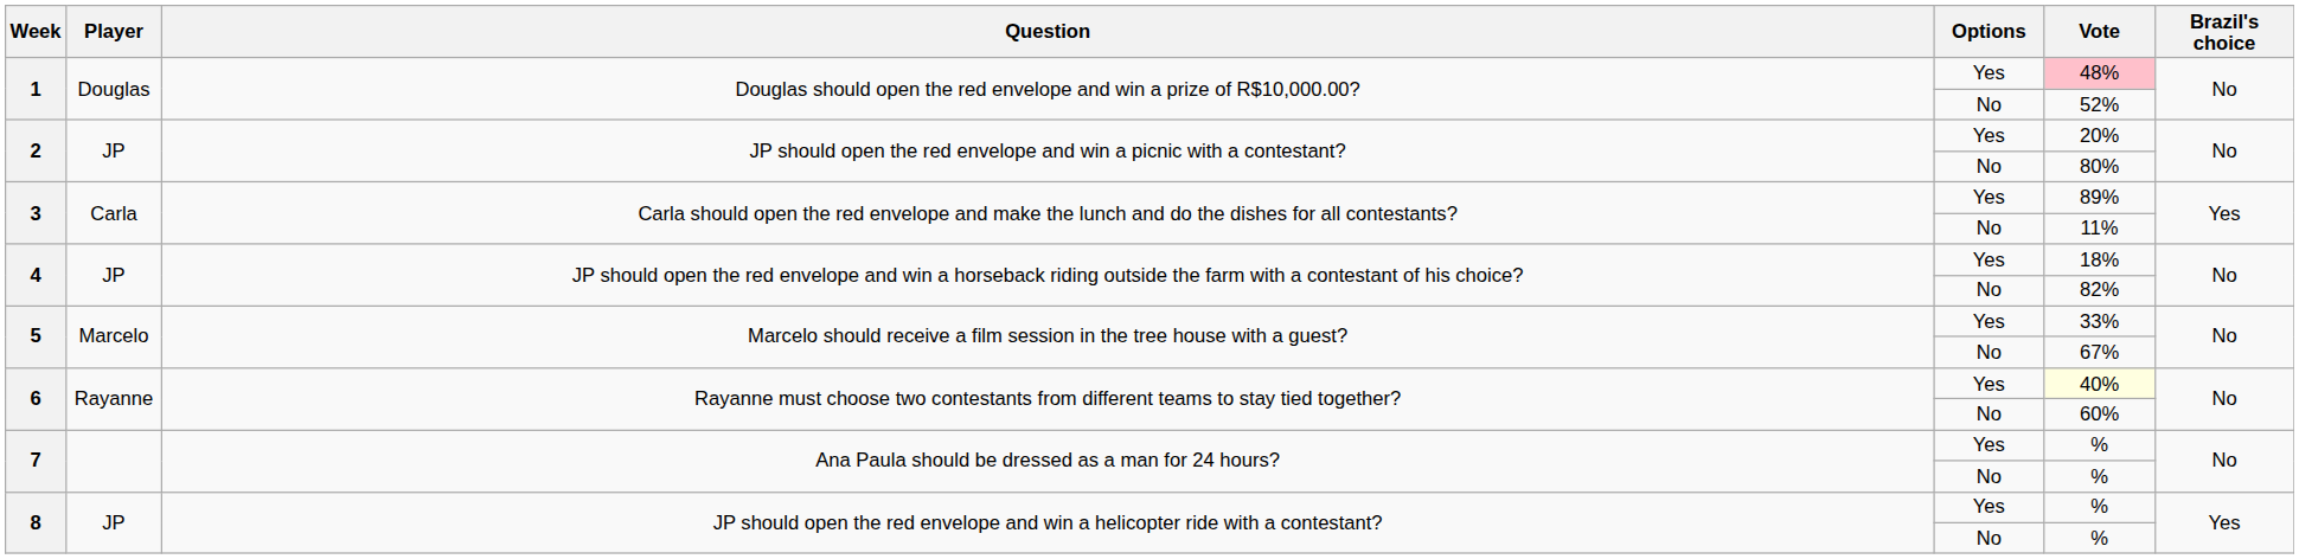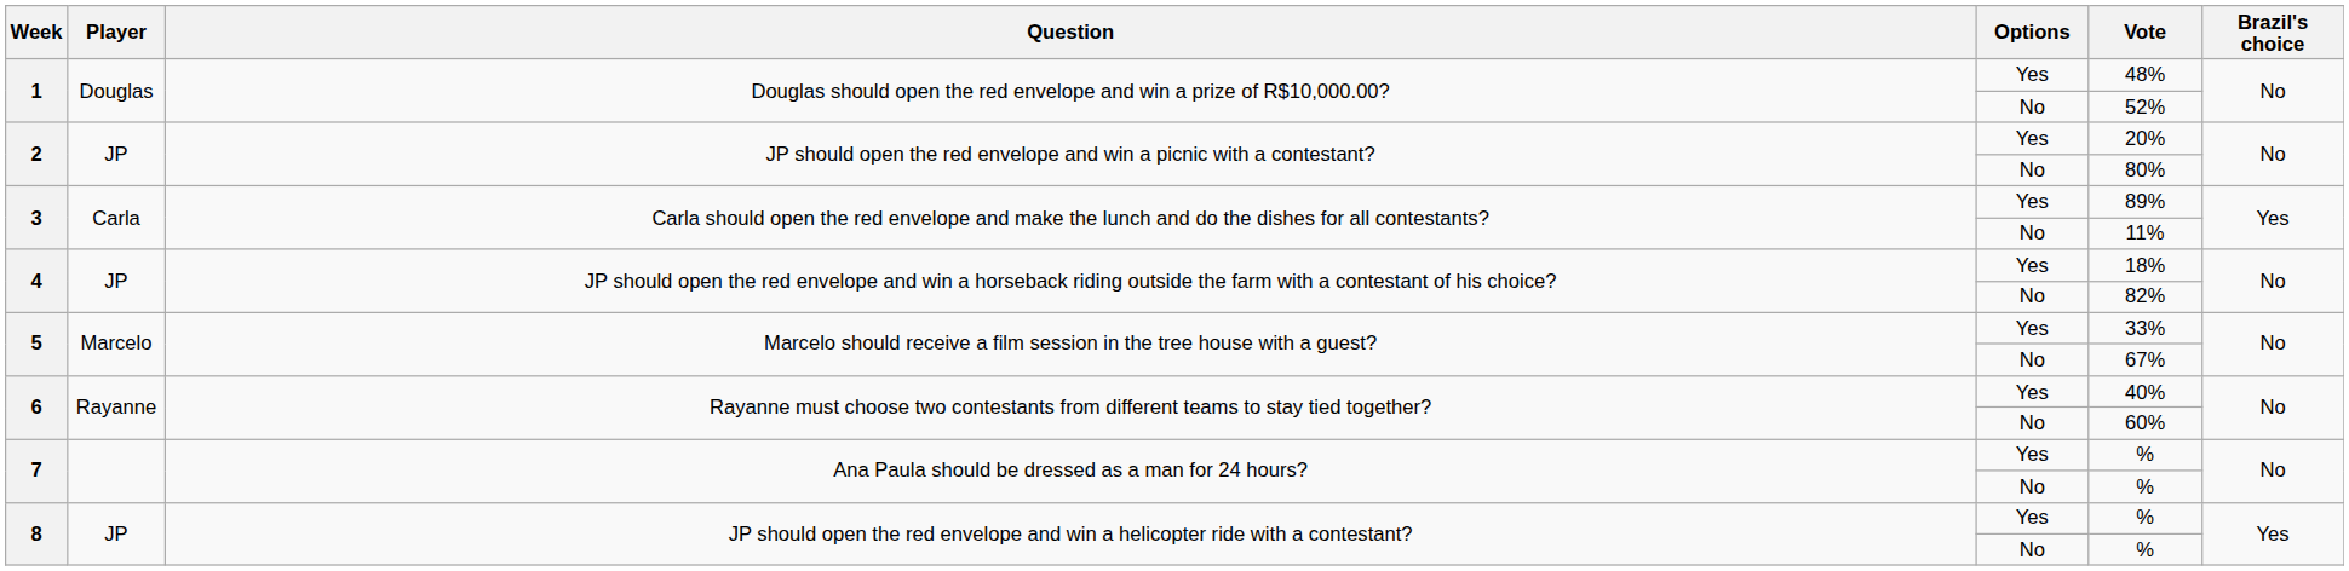1 / Yes | Vote: pink background -> no background
6 / Yes | Vote: lightyellow background -> no background
